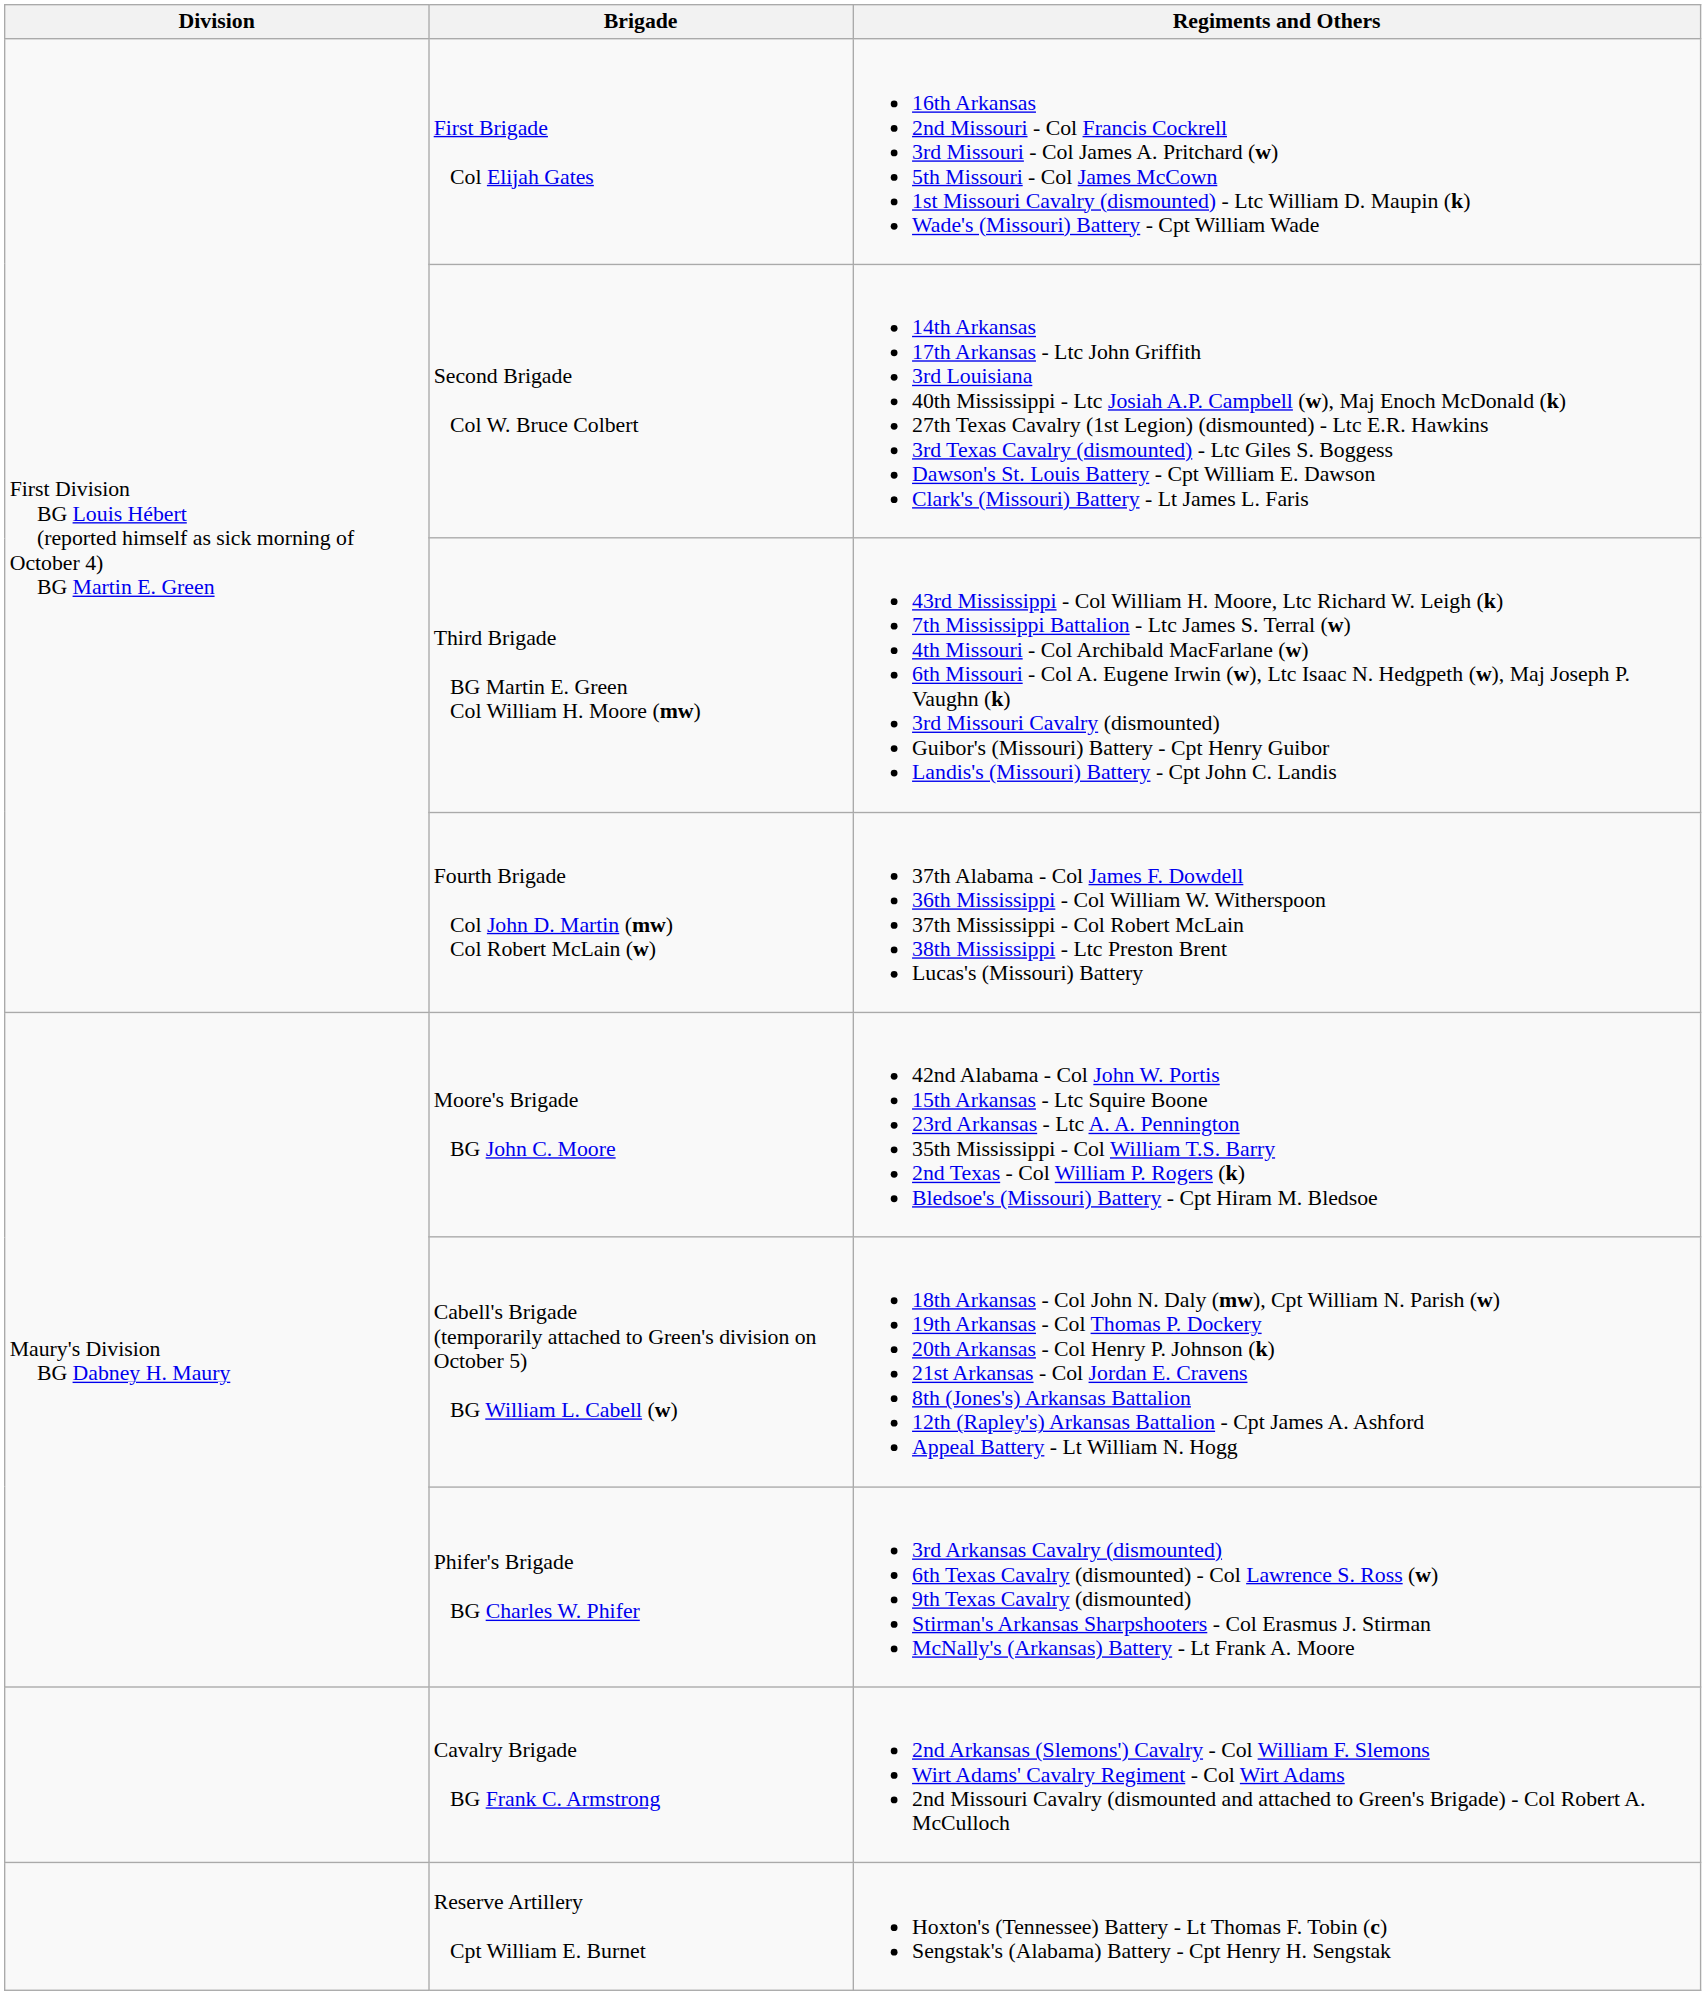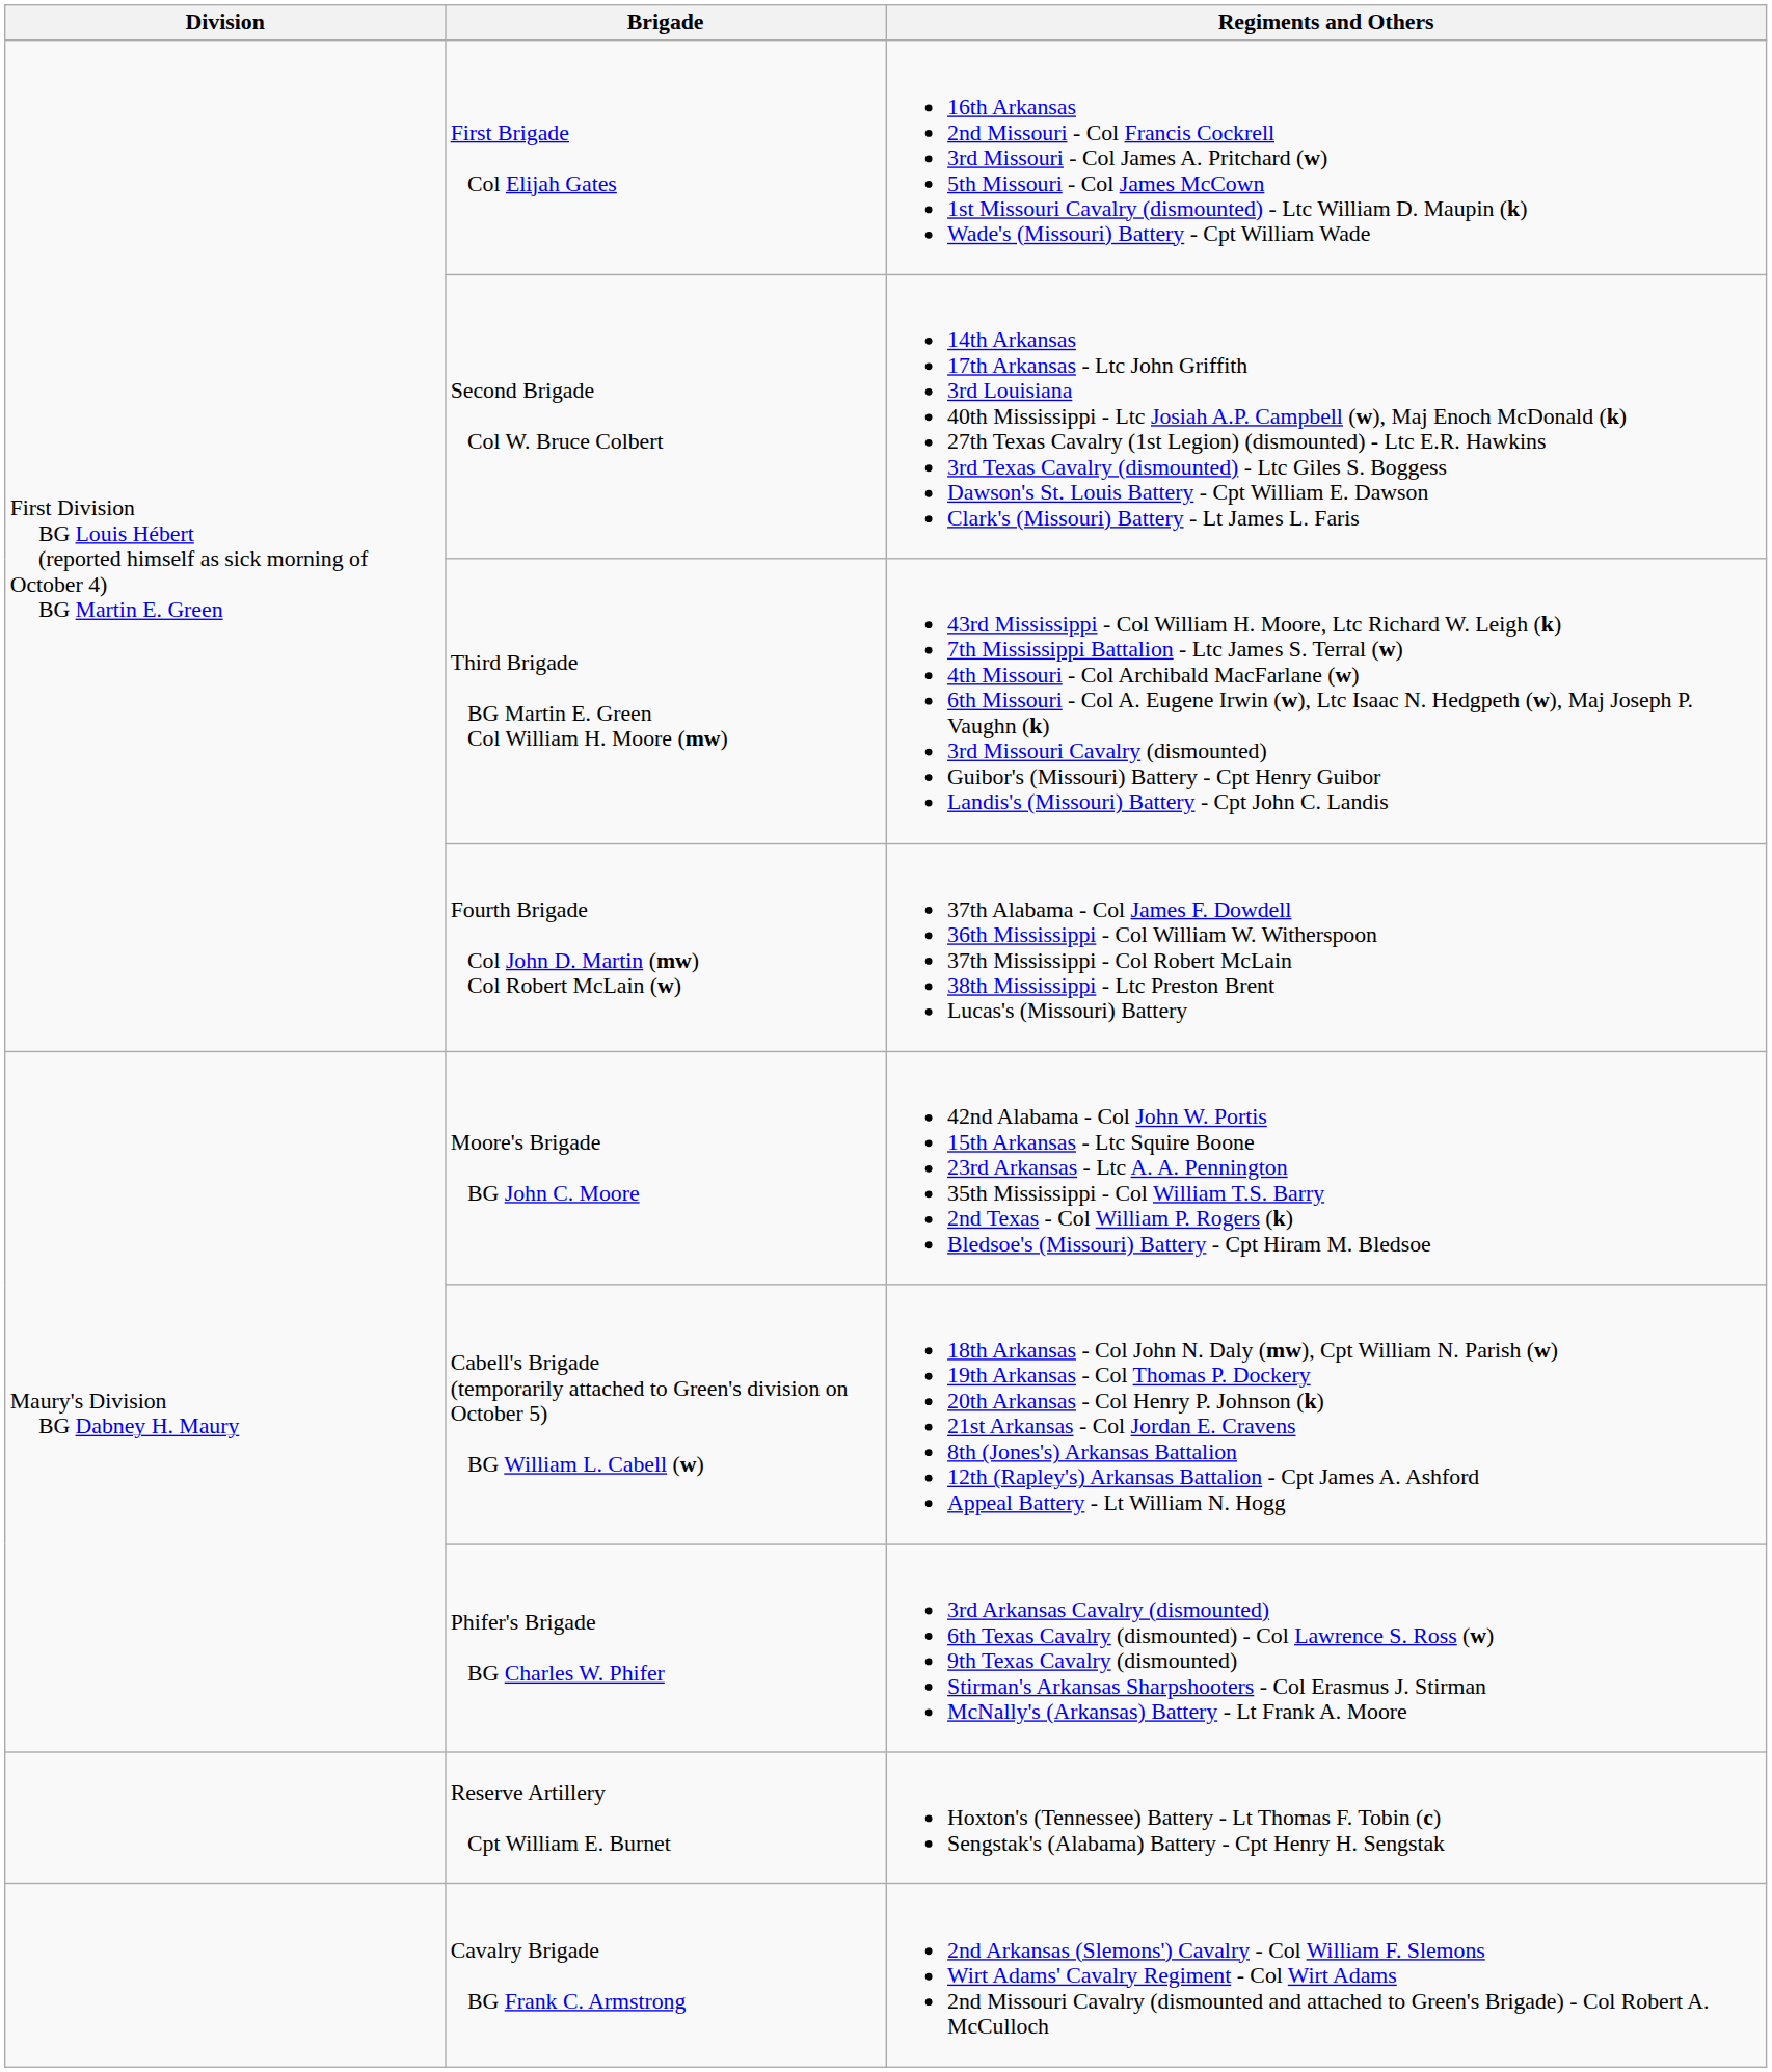rows swapped: Cavalry Brigade BG Frank C. Armstrong <-> Reserve Artillery Cpt William E. Burnet
